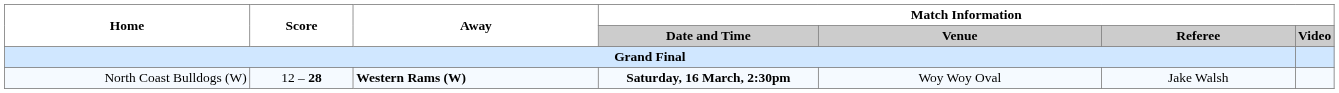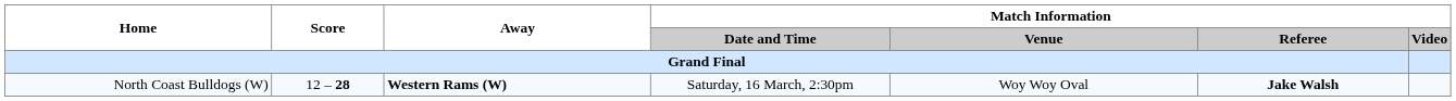North Coast Bulldogs (W) | Match Information / Date and Time: bold -> normal
North Coast Bulldogs (W) | Match Information / Referee: normal -> bold
